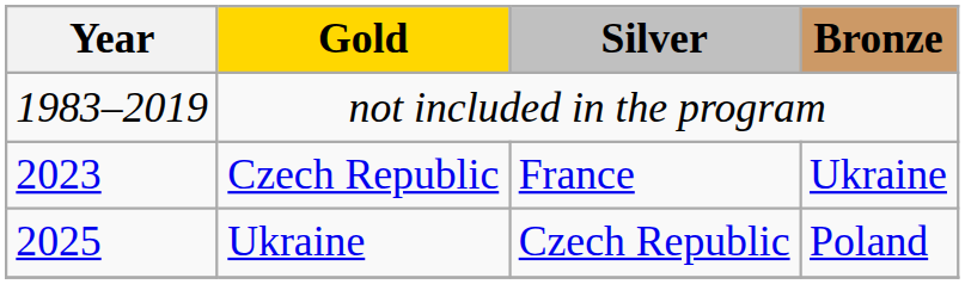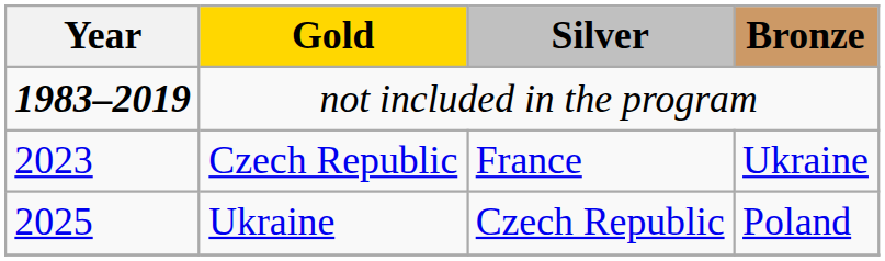not included in the program | Year: normal -> bold
